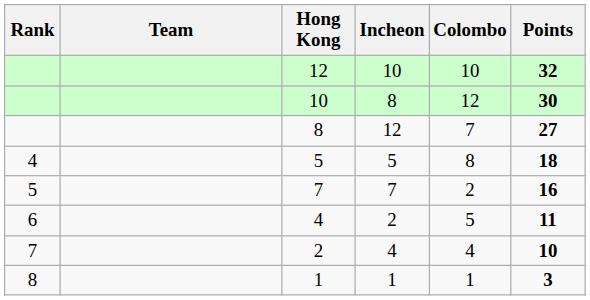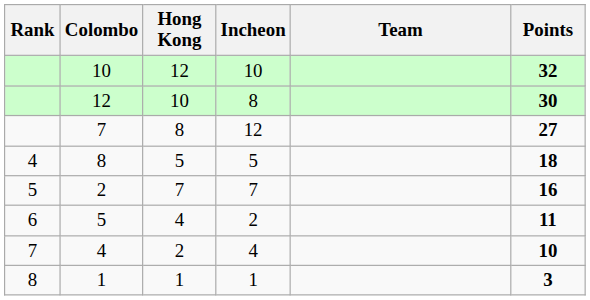columns swapped: Team <-> Colombo
